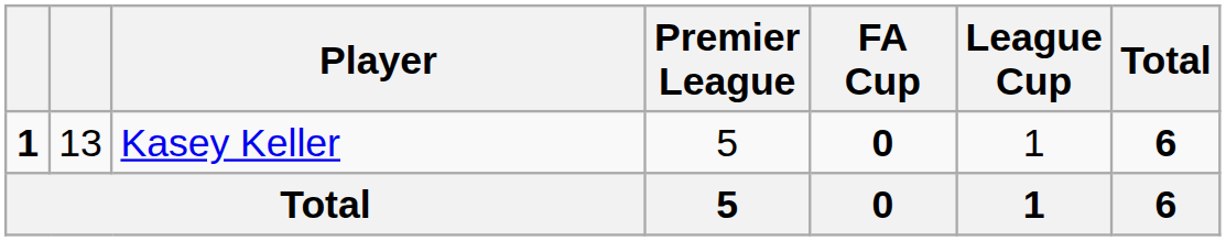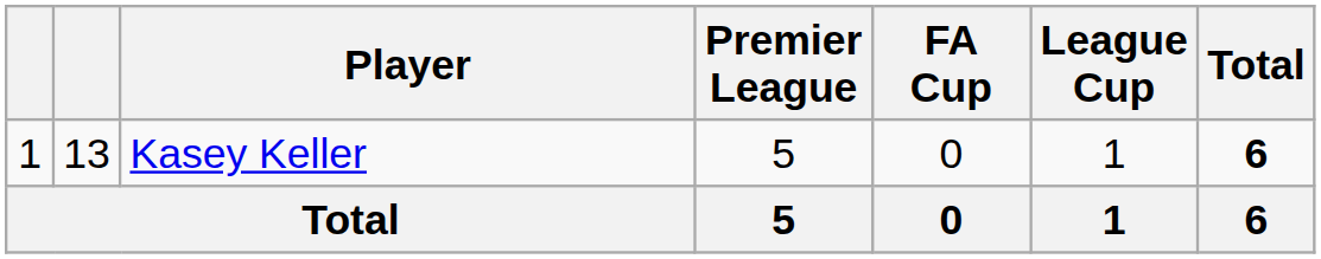Kasey Keller | column 1: bold -> normal
Kasey Keller | FA Cup: bold -> normal
